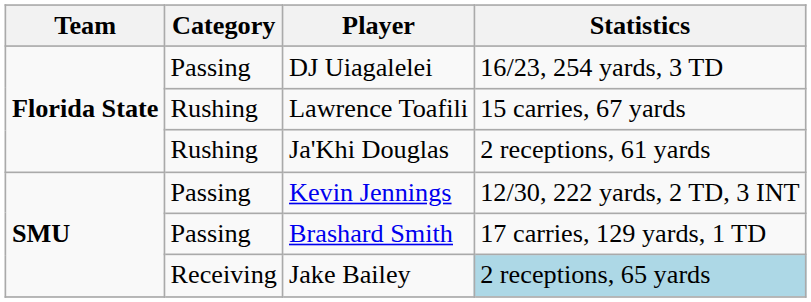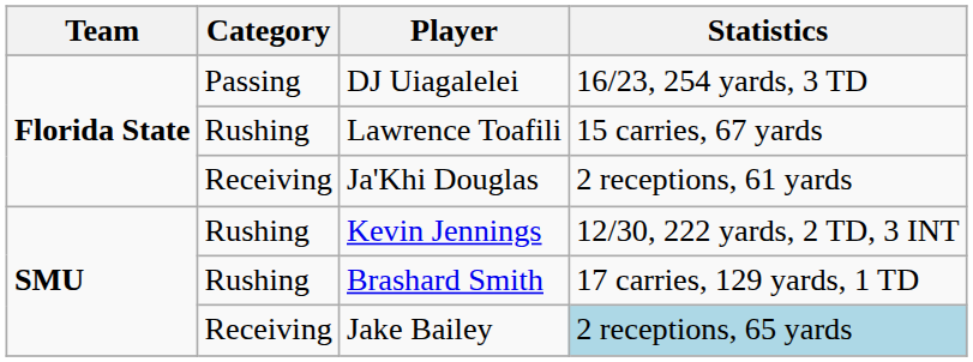Ja'Khi Douglas | Category: Rushing -> Receiving
Kevin Jennings | Category: Passing -> Rushing
Brashard Smith | Category: Passing -> Rushing
